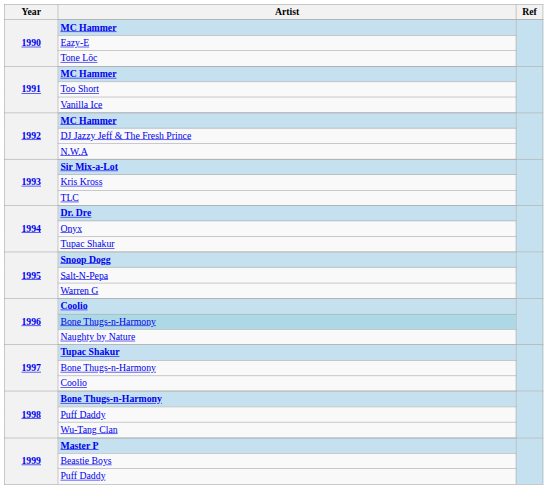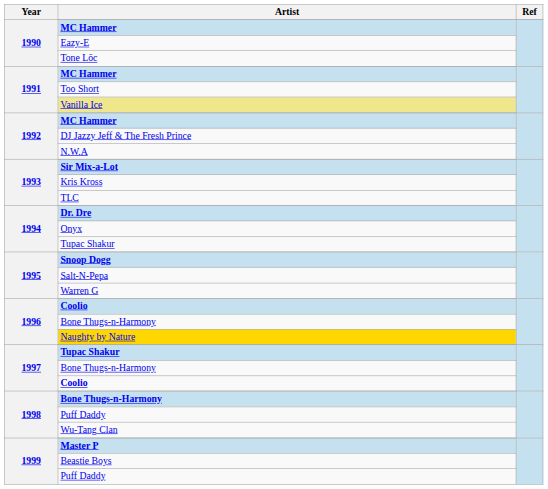Vanilla Ice | Artist: no background -> khaki background
1996 / Bone Thugs-n-Harmony | Artist: lightblue background -> no background
Naughty by Nature | Artist: no background -> gold background
1997 / Coolio | Artist: normal -> bold
